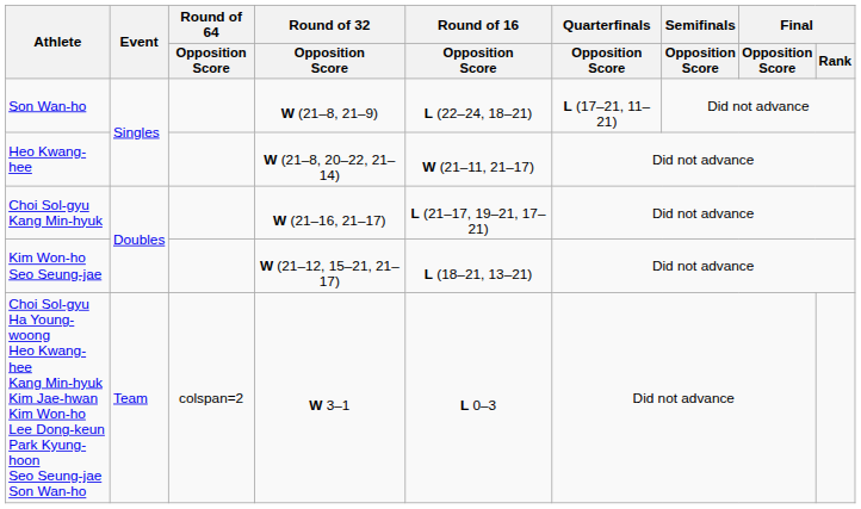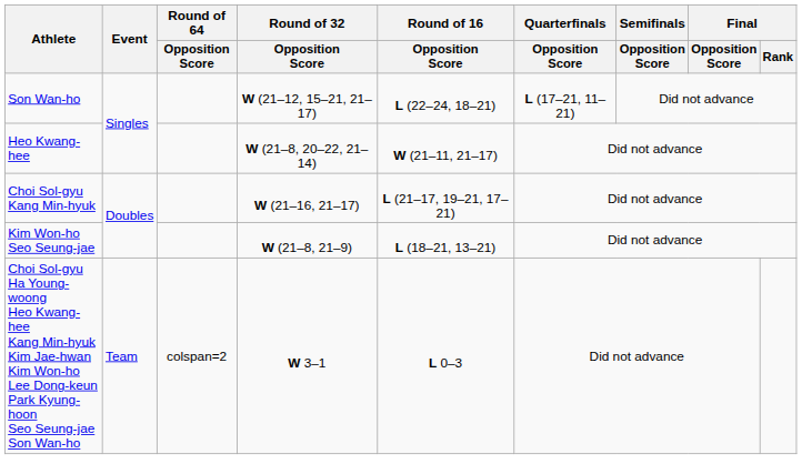Son Wan-ho | Round of 32 / Opposition Score: W (21–8, 21–9) -> W (21–12, 15–21, 21–17)
Kim Won-ho Seo Seung-jae | Round of 32 / Opposition Score: W (21–12, 15–21, 21–17) -> W (21–8, 21–9)
